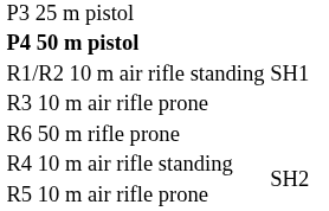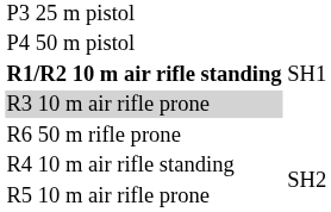P4 50 m pistol | column 1: bold -> normal
R1/R2 10 m air rifle standing | column 1: normal -> bold
R3 10 m air rifle prone | column 1: no background -> lightgrey background
